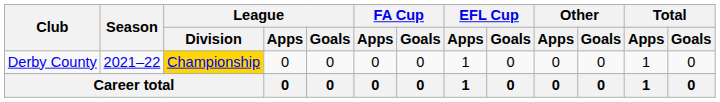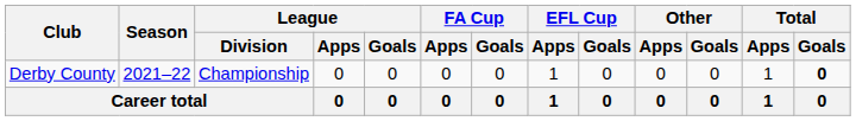Derby County | League / Division: gold background -> no background
Derby County | Total / Goals: normal -> bold
